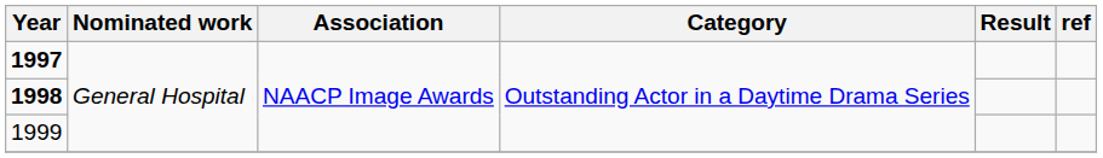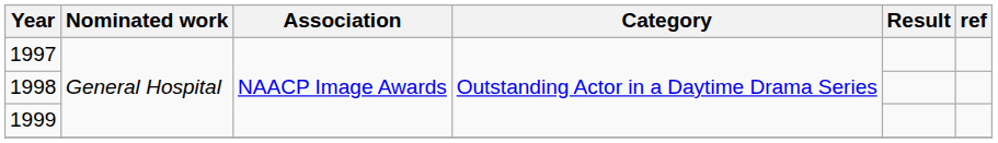1997 | Year: bold -> normal
1998 | Year: bold -> normal
